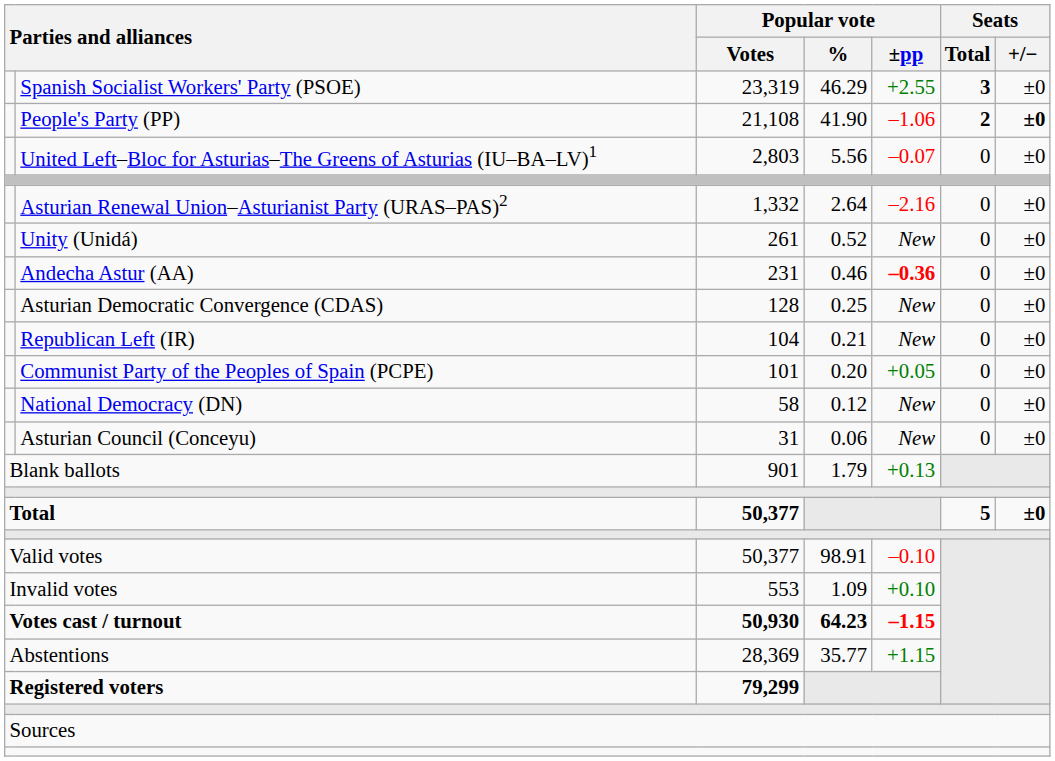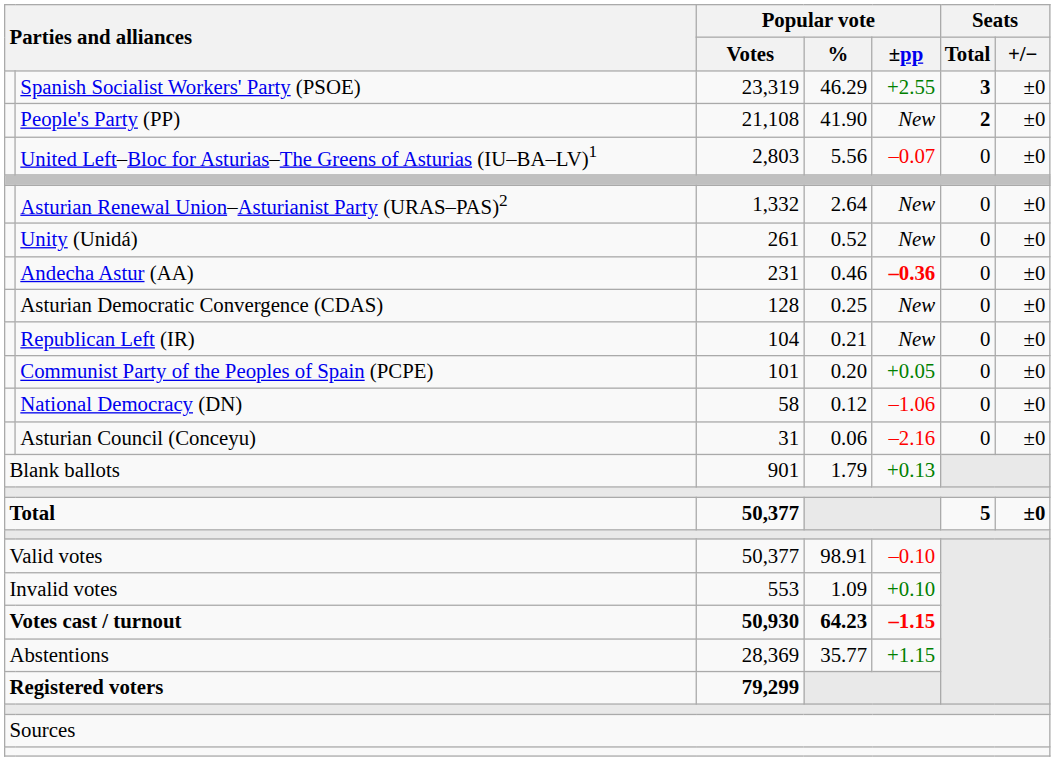People's Party (PP) | Popular vote / ±pp: –1.06 -> New
People's Party (PP) | Seats / +/−: bold -> normal
Asturian Renewal Union–Asturianist Party (URAS–PAS)2 | Popular vote / ±pp: –2.16 -> New
National Democracy (DN) | Popular vote / ±pp: New -> –1.06
Asturian Council (Conceyu) | Popular vote / ±pp: New -> –2.16
